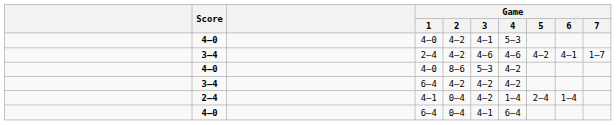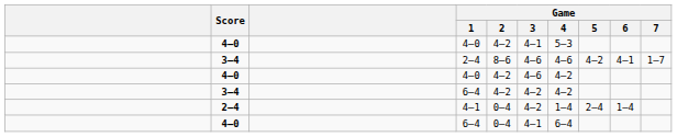row 4 | Game / 2: 4–2 -> 8–6
row 5 | Game / 2: 8–6 -> 4–2
row 5 | Game / 3: 5–3 -> 4–6
